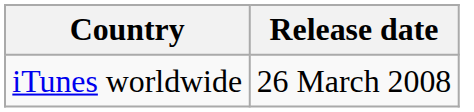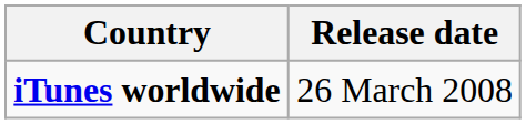iTunes worldwide | Country: normal -> bold
